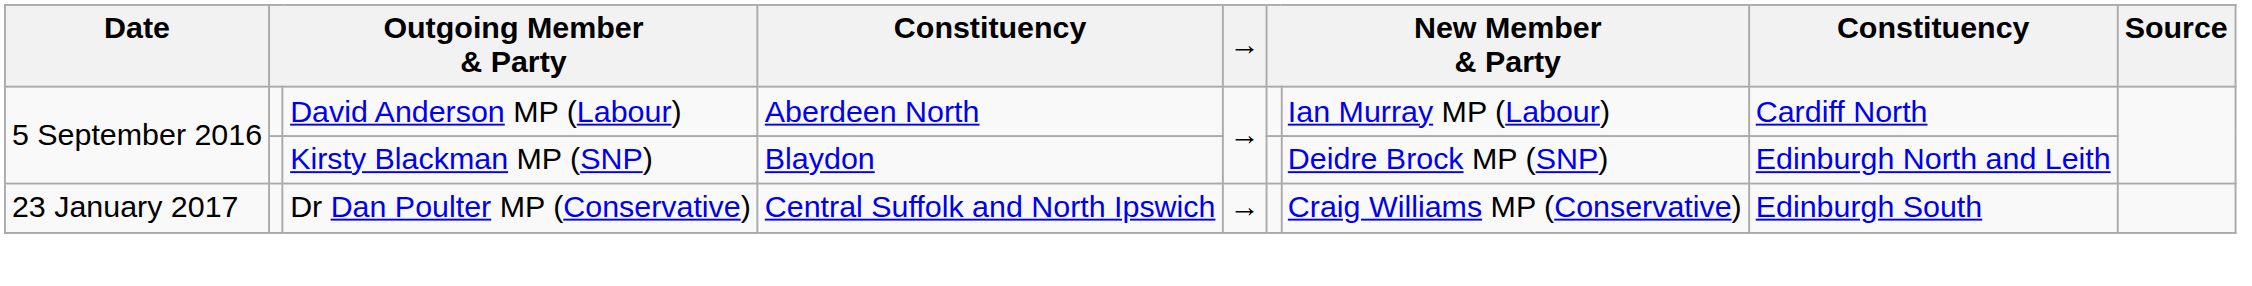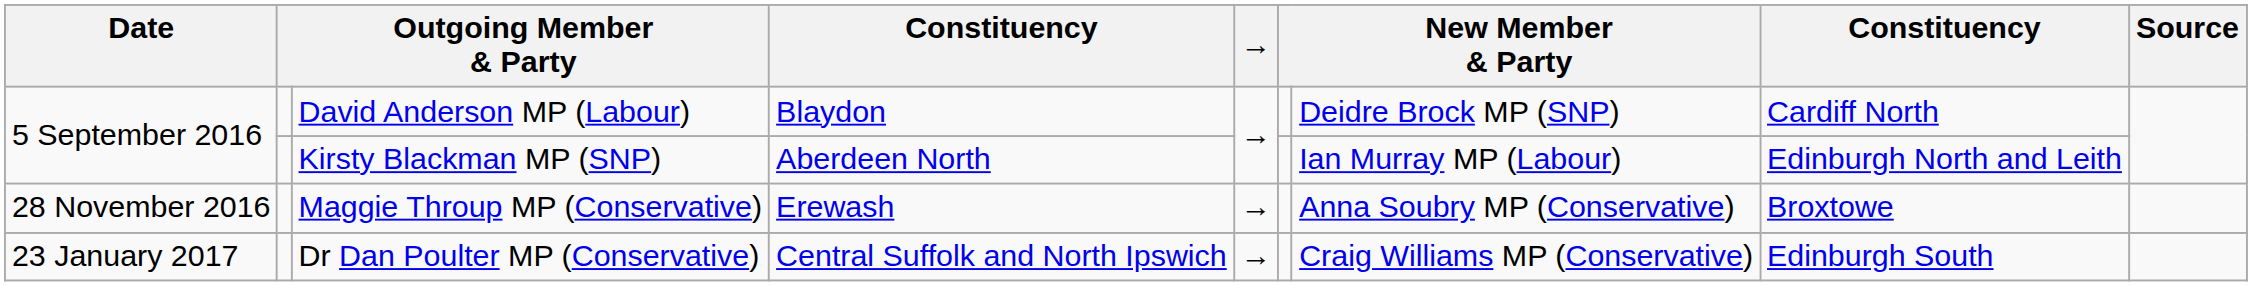David Anderson MP (Labour) | column 4: Aberdeen North -> Blaydon
David Anderson MP (Labour) | column 7: Ian Murray MP (Labour) -> Deidre Brock MP (SNP)
Kirsty Blackman MP (SNP) | column 4: Blaydon -> Aberdeen North
Kirsty Blackman MP (SNP) | column 7: Deidre Brock MP (SNP) -> Ian Murray MP (Labour)
+ row: 28 November 2016 | Maggie Throup MP (Conservative) | Erewash | → | Anna Soubry MP (Conservative) | Broxtowe
